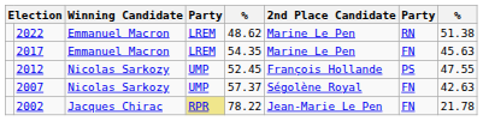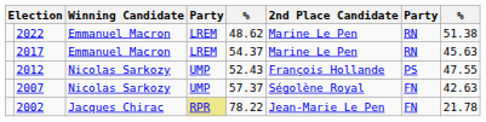2017 | column 5: 54.35 -> 54.37
2017 | column 7: FN -> RN
2012 | column 5: 52.45 -> 52.43
